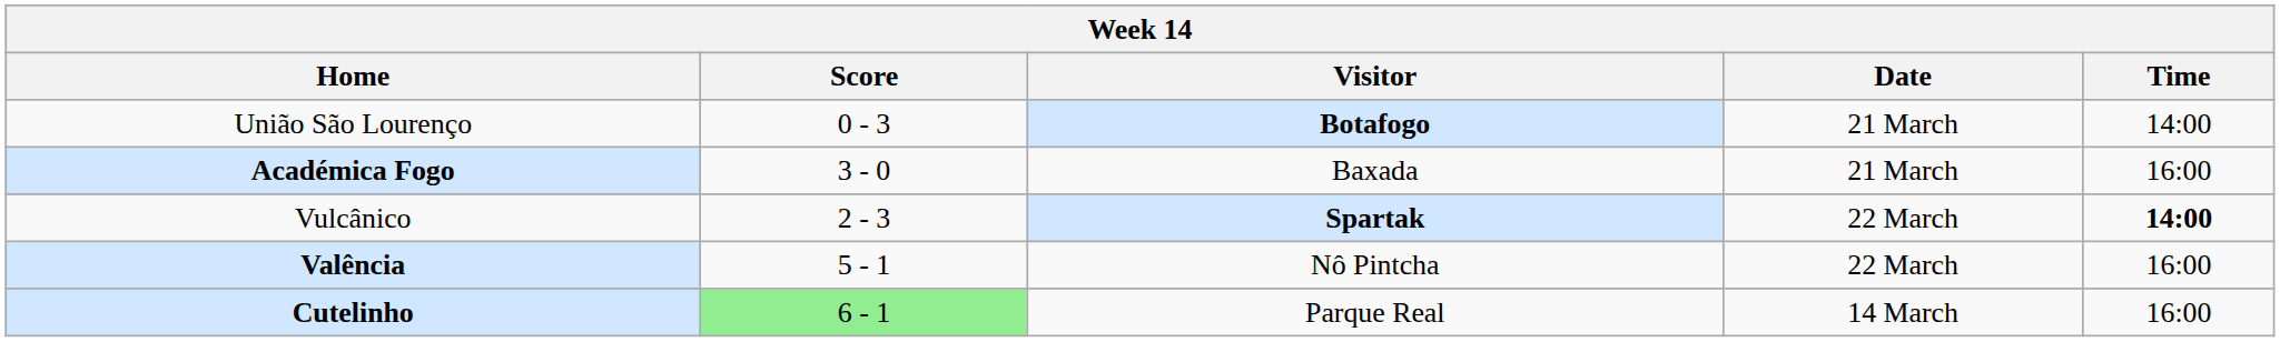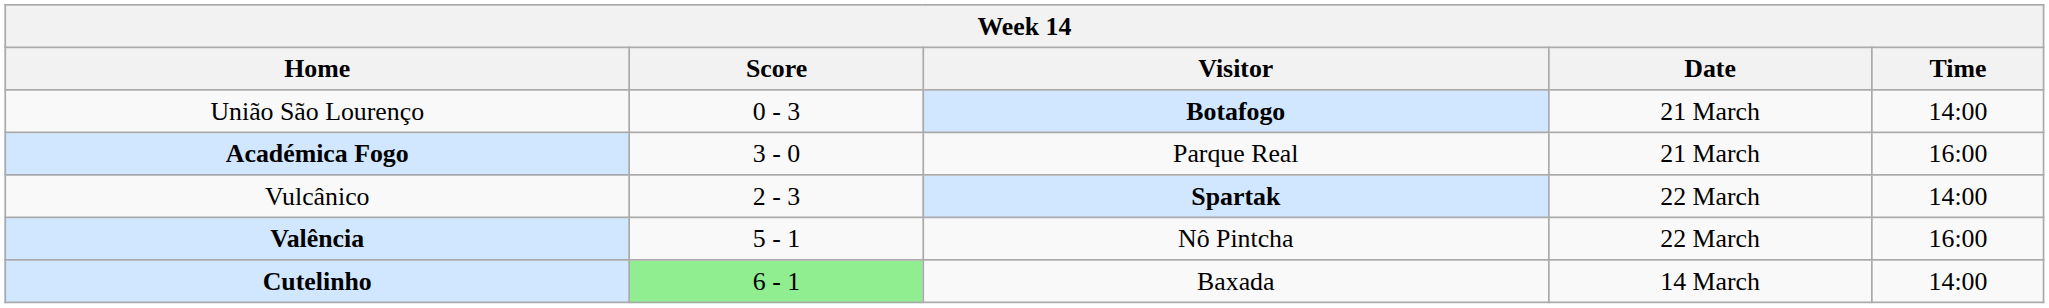Académica Fogo | Visitor: Baxada -> Parque Real
Vulcânico | Time: bold -> normal
Cutelinho | Visitor: Parque Real -> Baxada
Cutelinho | Time: 16:00 -> 14:00
